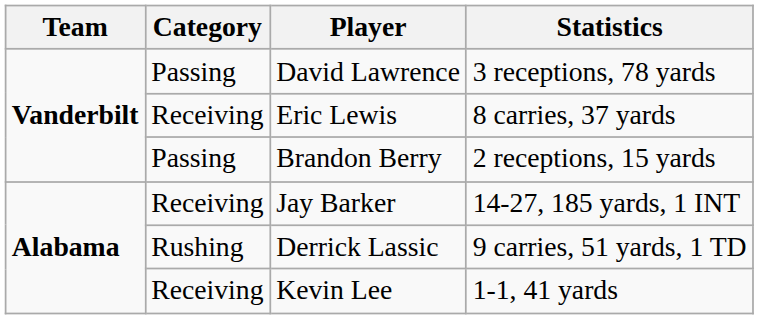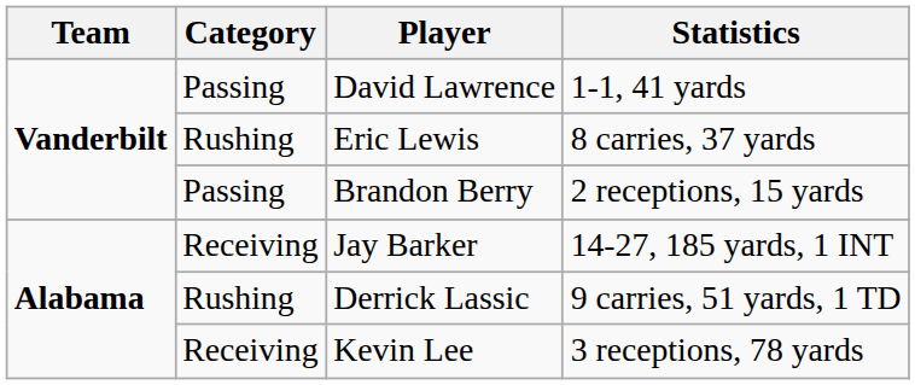David Lawrence | Statistics: 3 receptions, 78 yards -> 1-1, 41 yards
Eric Lewis | Category: Receiving -> Rushing
Kevin Lee | Statistics: 1-1, 41 yards -> 3 receptions, 78 yards
